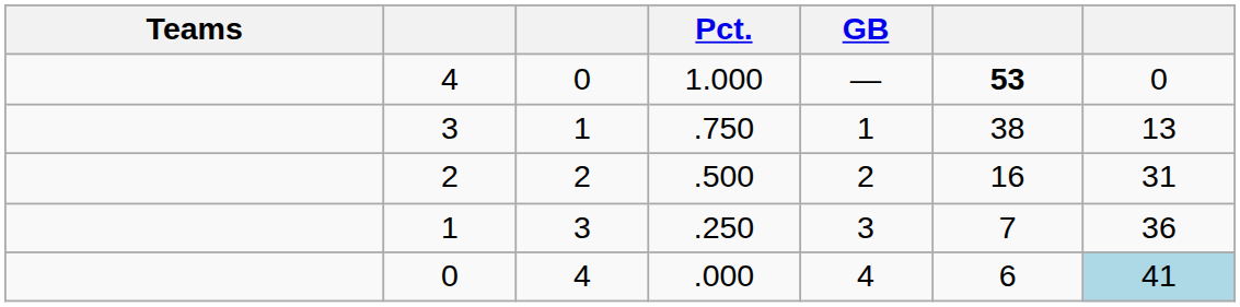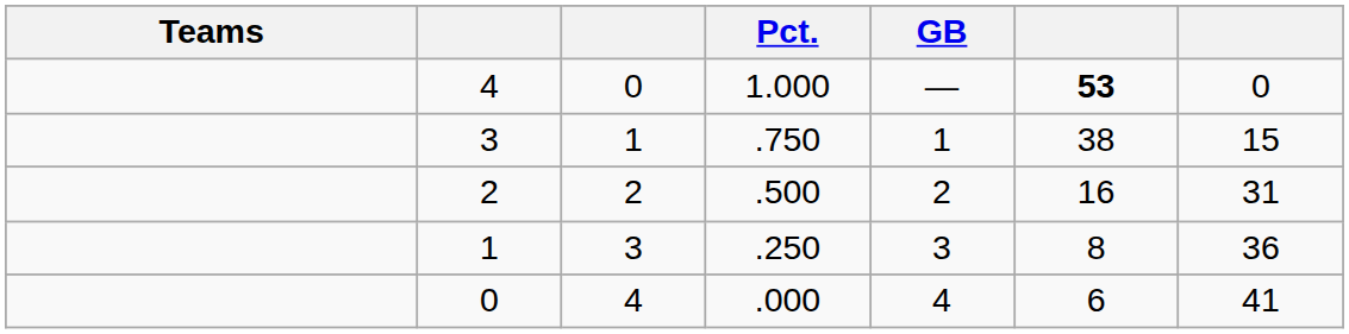row 3 | column 7: 13 -> 15
row 5 | column 6: 7 -> 8
row 6 | column 7: lightblue background -> no background
